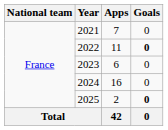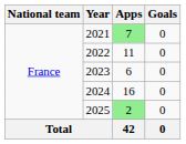2021 | Apps: no background -> lightgreen background
2022 | Goals: bold -> normal
2025 | Apps: no background -> lightgreen background
2025 | Goals: bold -> normal
